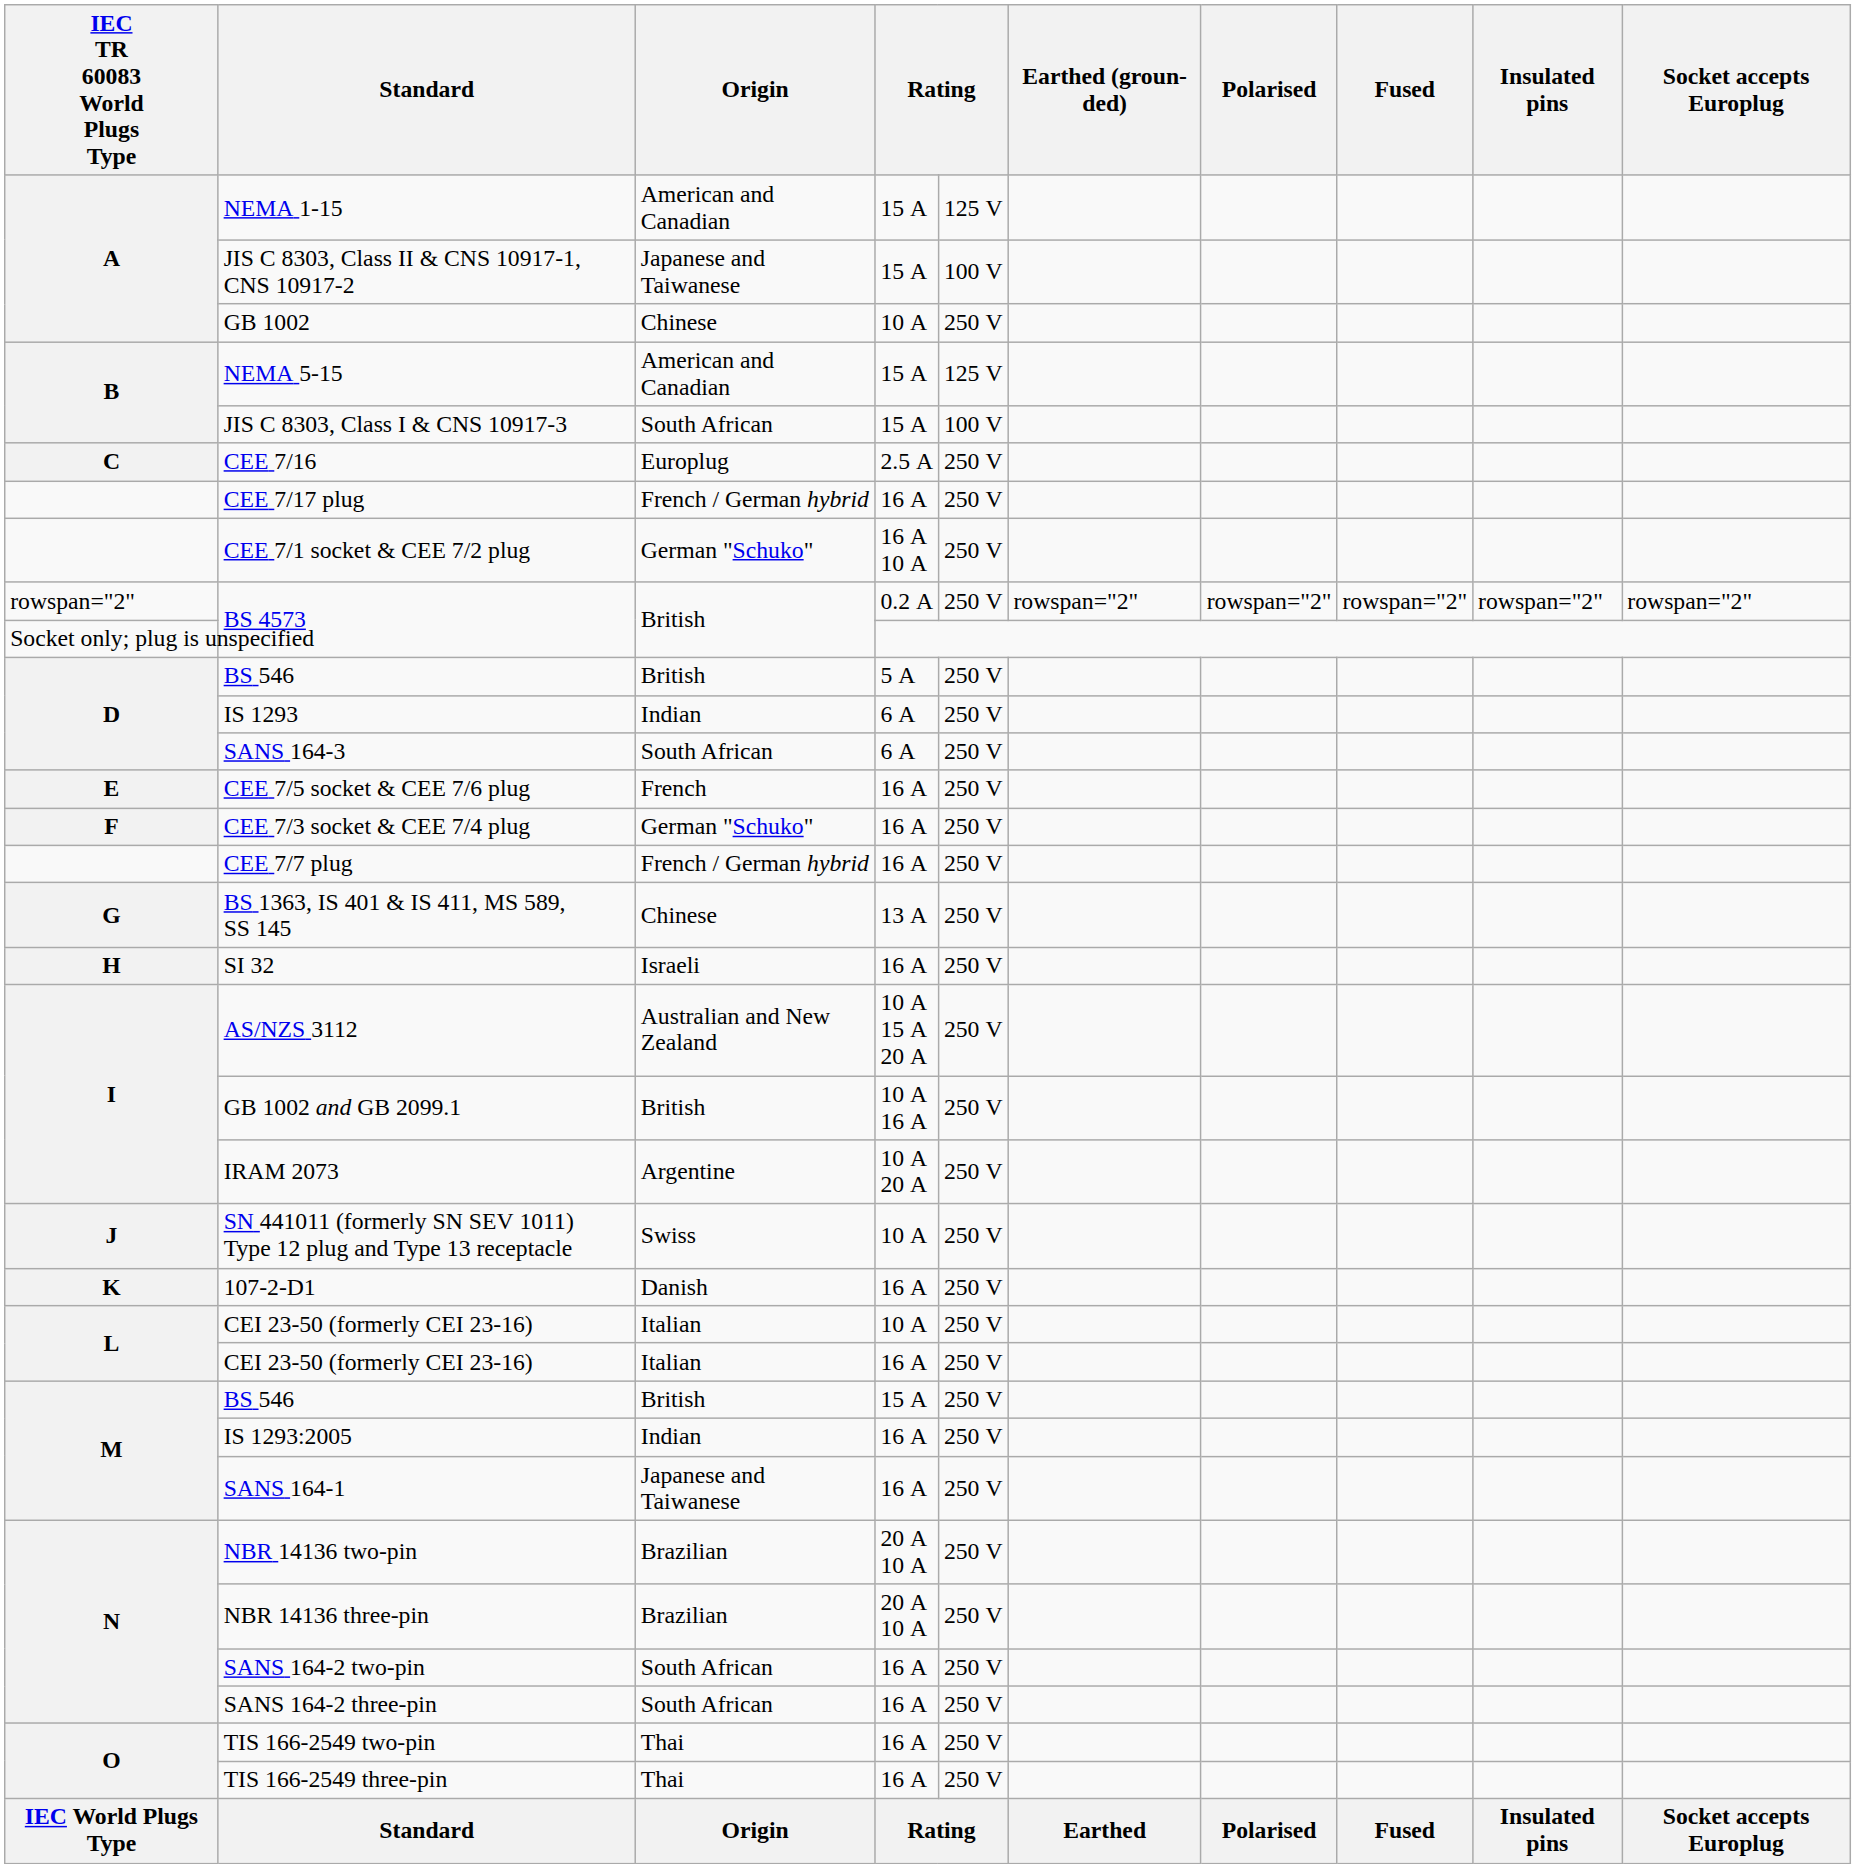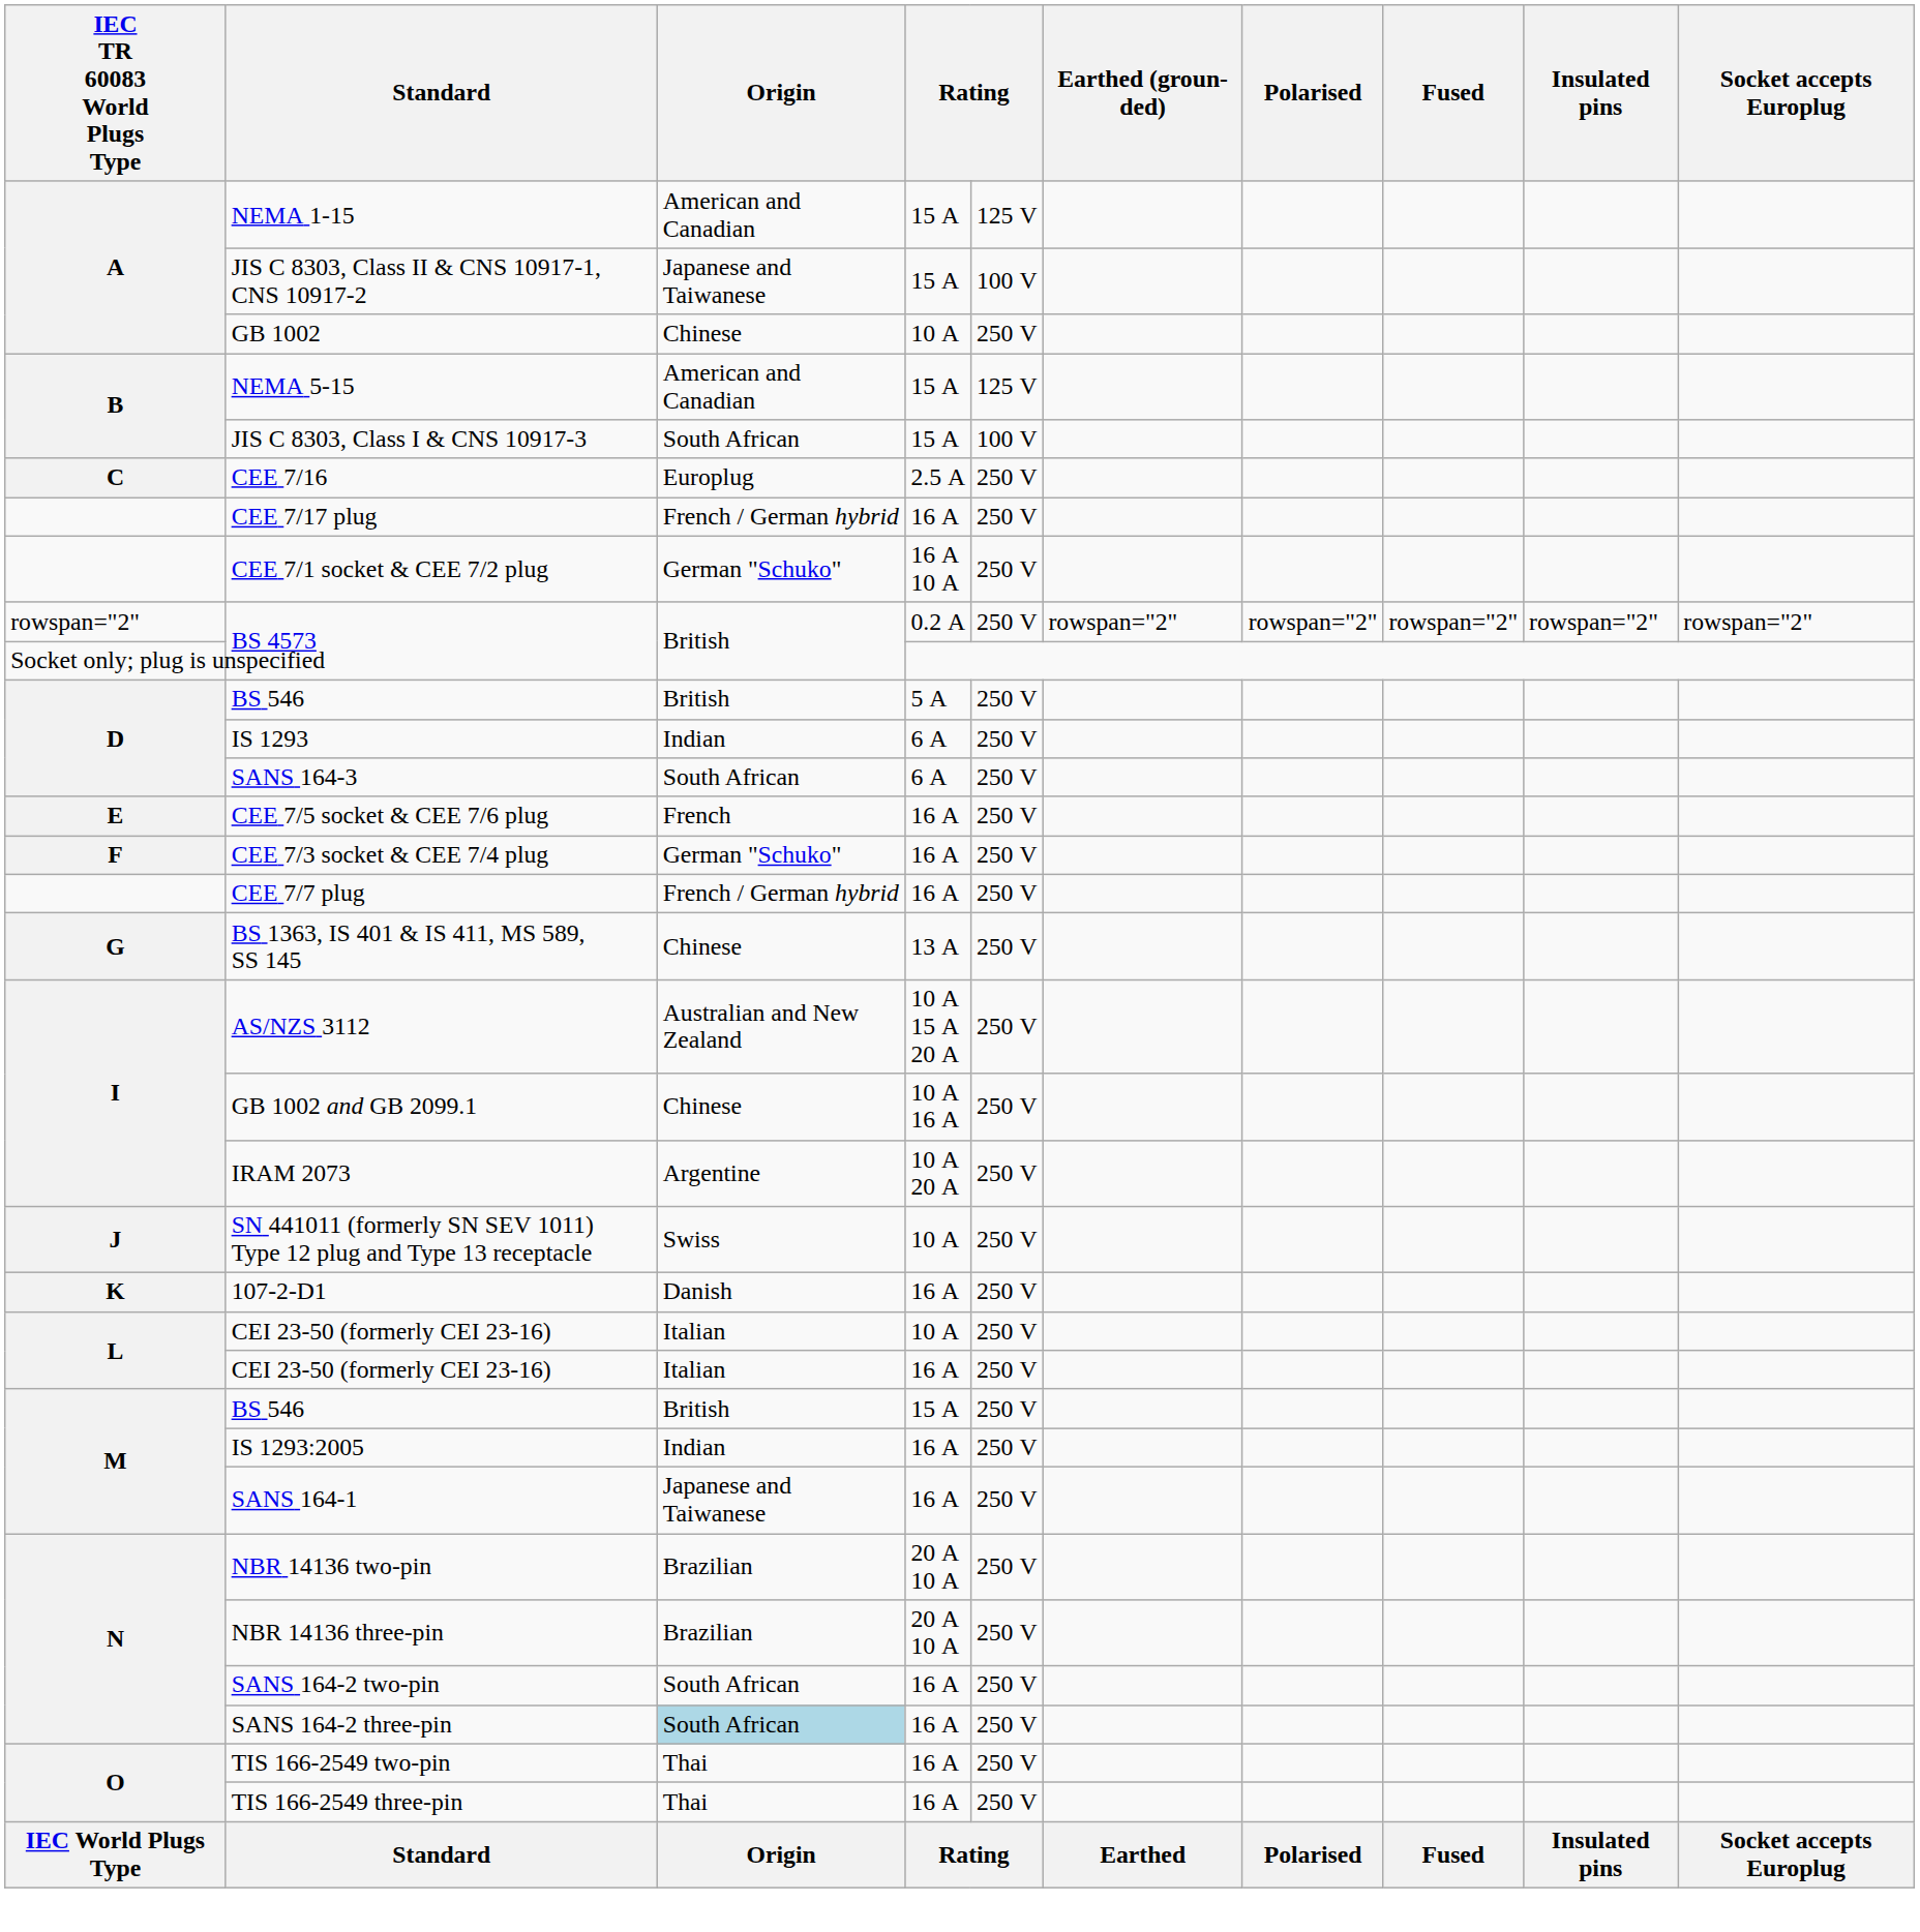- row: H | SI 32 | Israeli | 16 A | 250 V
GB 1002 and GB 2099.1 | Origin: British -> Chinese
SANS 164-2 three-pin | Origin: no background -> lightblue background
